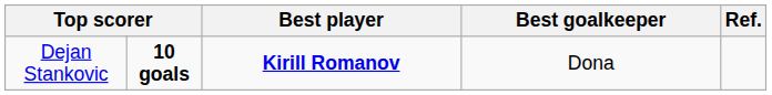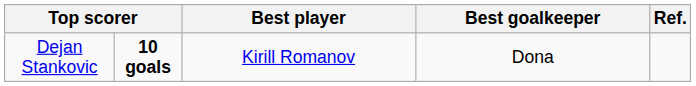Dejan Stankovic | Best player: bold -> normal
